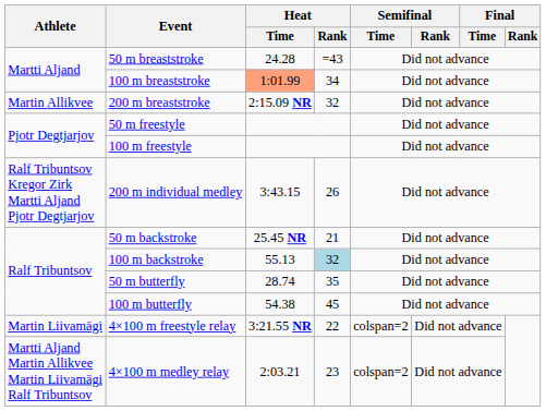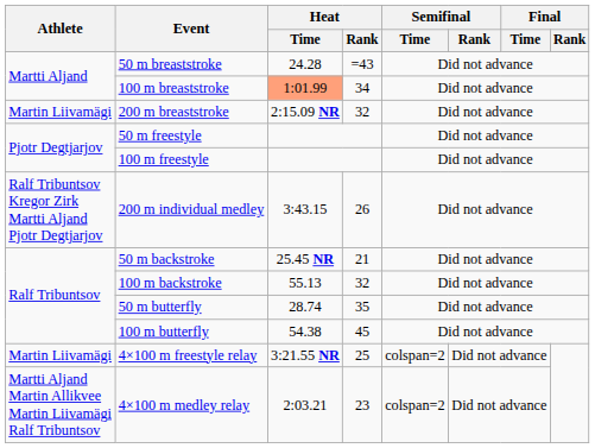200 m breaststroke | Athlete: Martin Allikvee -> Martin Liivamägi
100 m backstroke | Heat / Rank: lightblue background -> no background
4×100 m freestyle relay | Heat / Rank: 22 -> 25
